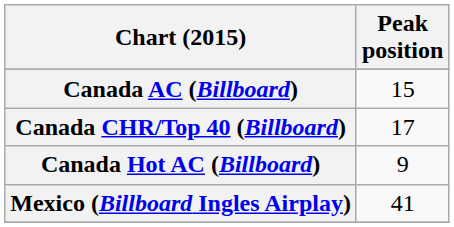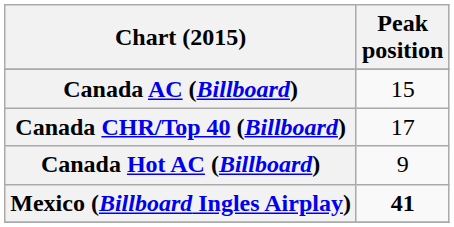Mexico (Billboard Ingles Airplay) | Peak position: normal -> bold
